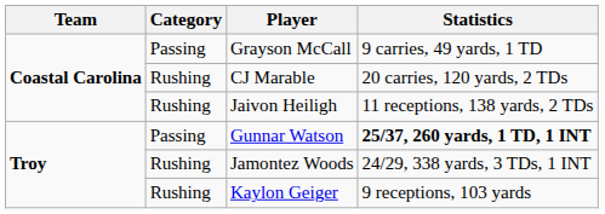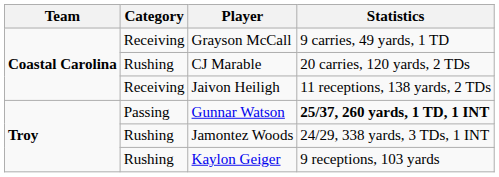Grayson McCall | Category: Passing -> Receiving
Jaivon Heiligh | Category: Rushing -> Receiving
